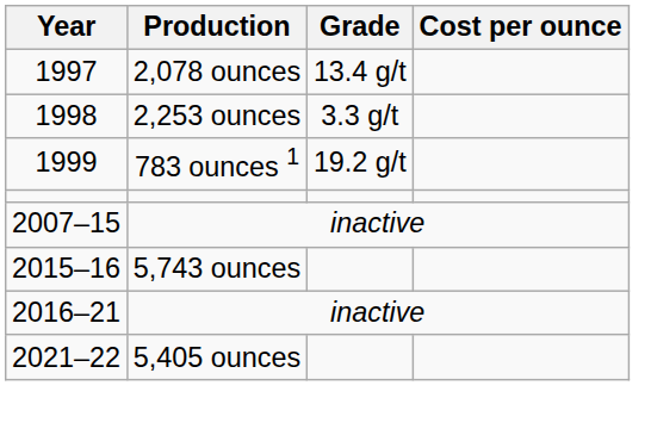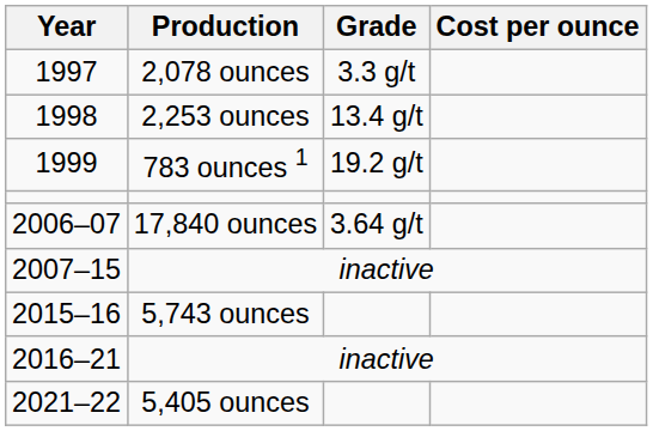1997 | Grade: 13.4 g/t -> 3.3 g/t
1998 | Grade: 3.3 g/t -> 13.4 g/t
+ row: 2006–07 | 17,840 ounces | 3.64 g/t
